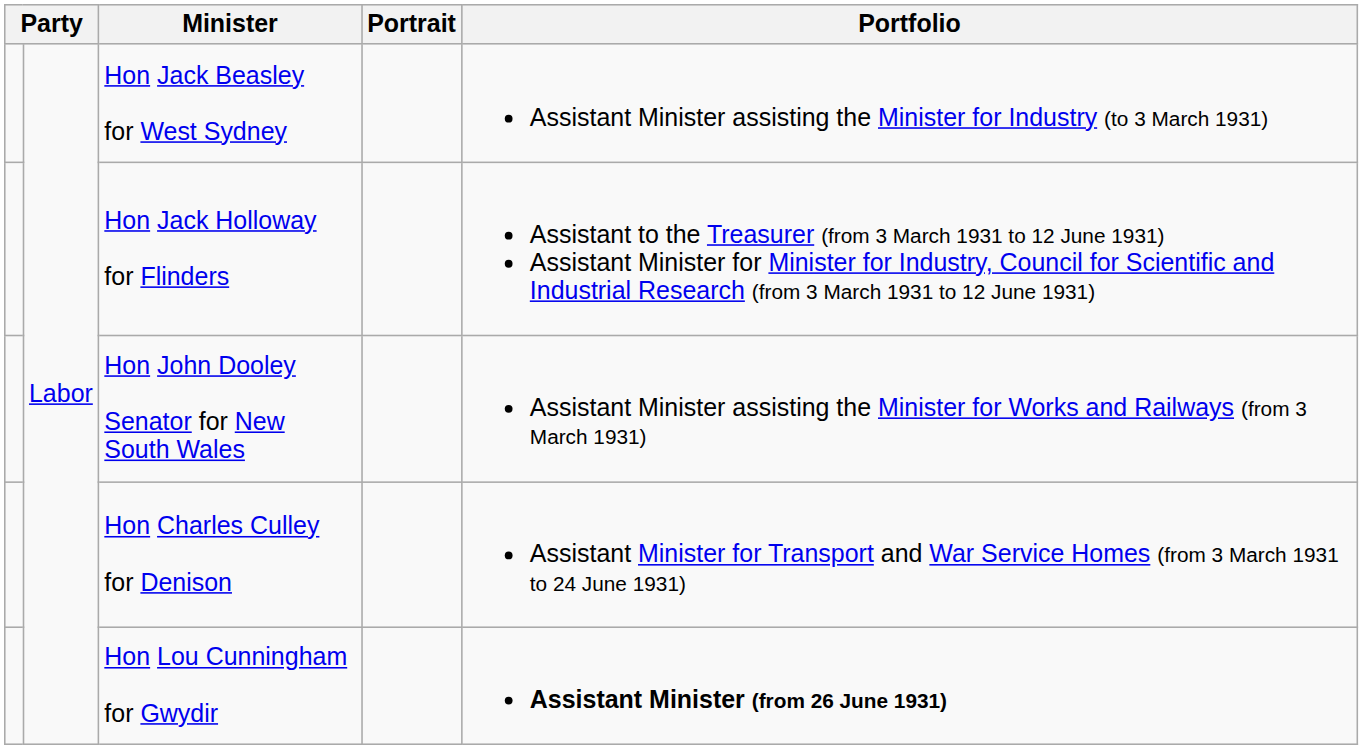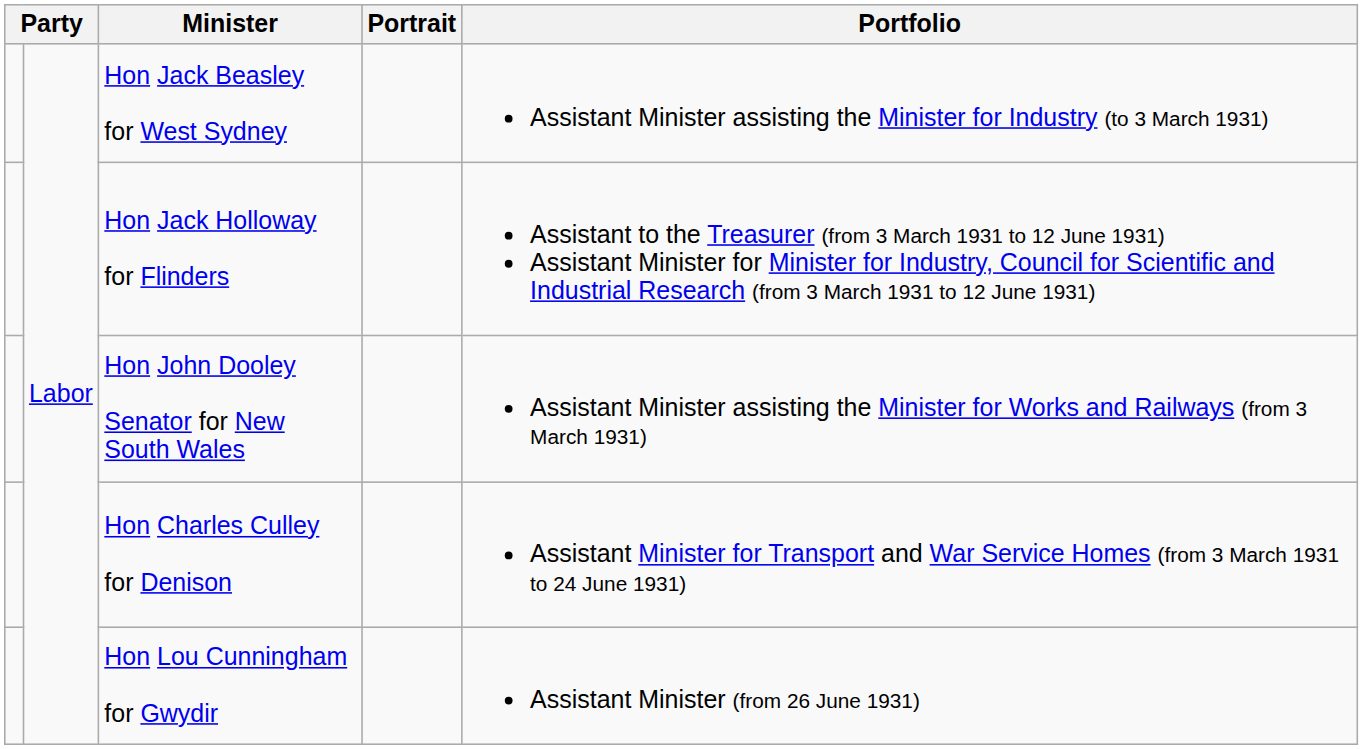Hon Lou Cunningham for Gwydir | Portfolio: bold -> normal
